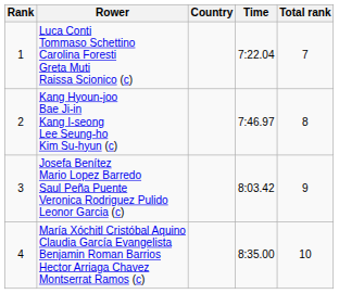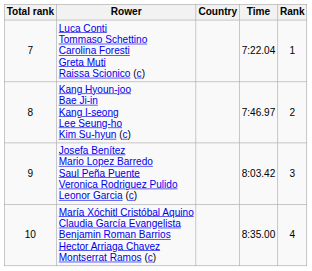columns swapped: Rank <-> Total rank
